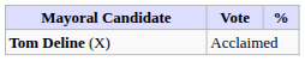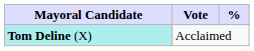Tom Deline (X) | Mayoral Candidate: no background -> paleturquoise background
